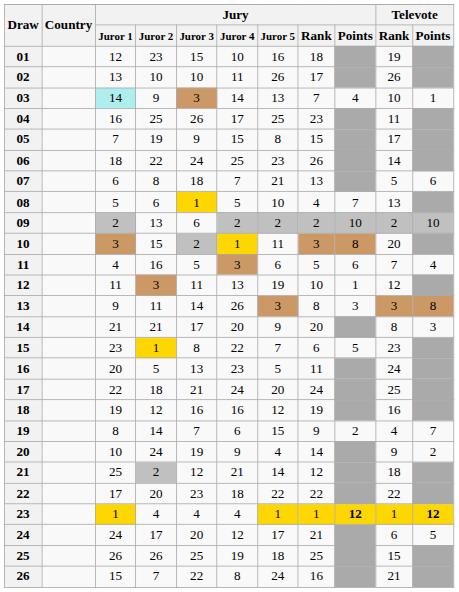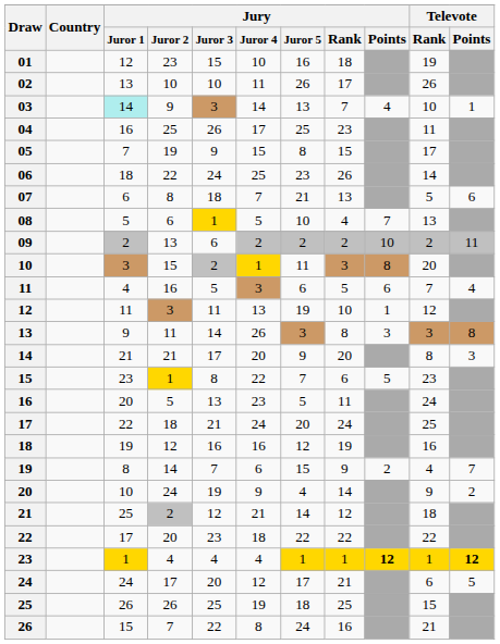09 | Televote / Points: 10 -> 11
